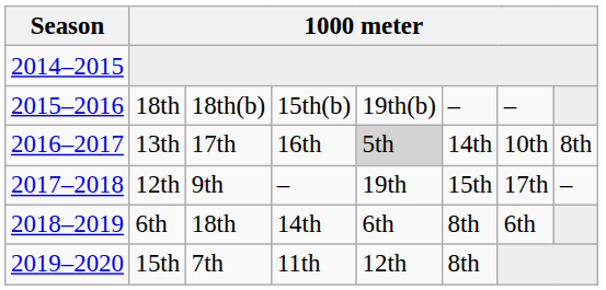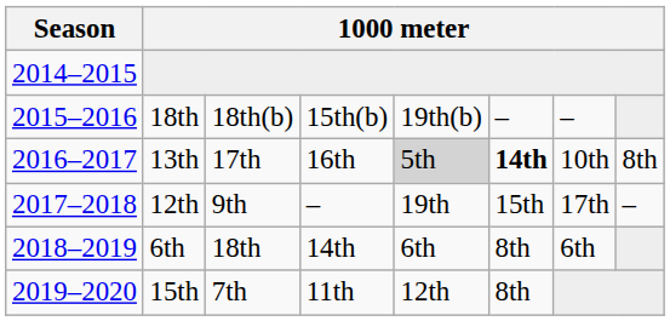13th | column 6: normal -> bold
